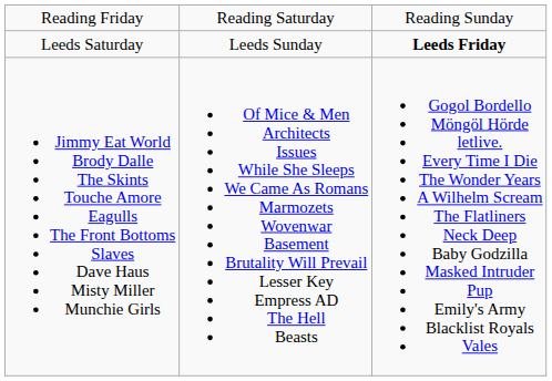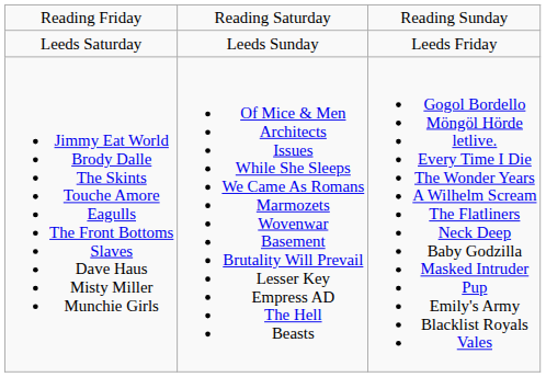Leeds Saturday | column 3: bold -> normal
